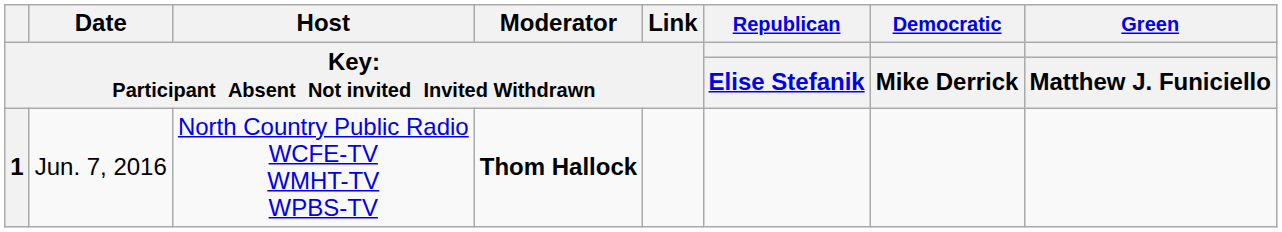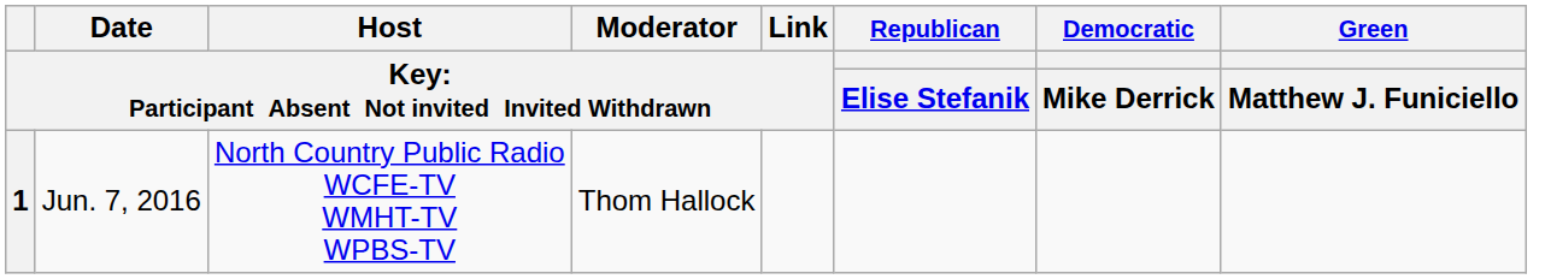1 | column 4: bold -> normal
